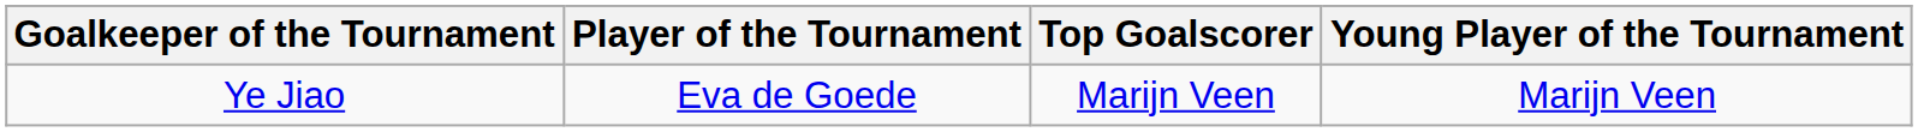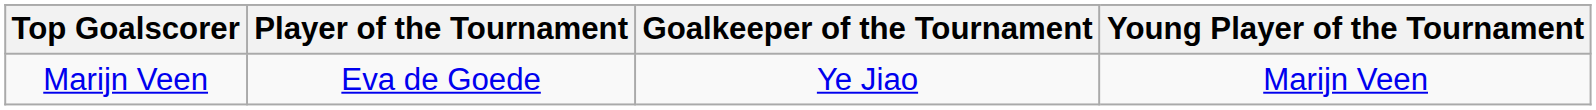columns swapped: Top Goalscorer <-> Goalkeeper of the Tournament
